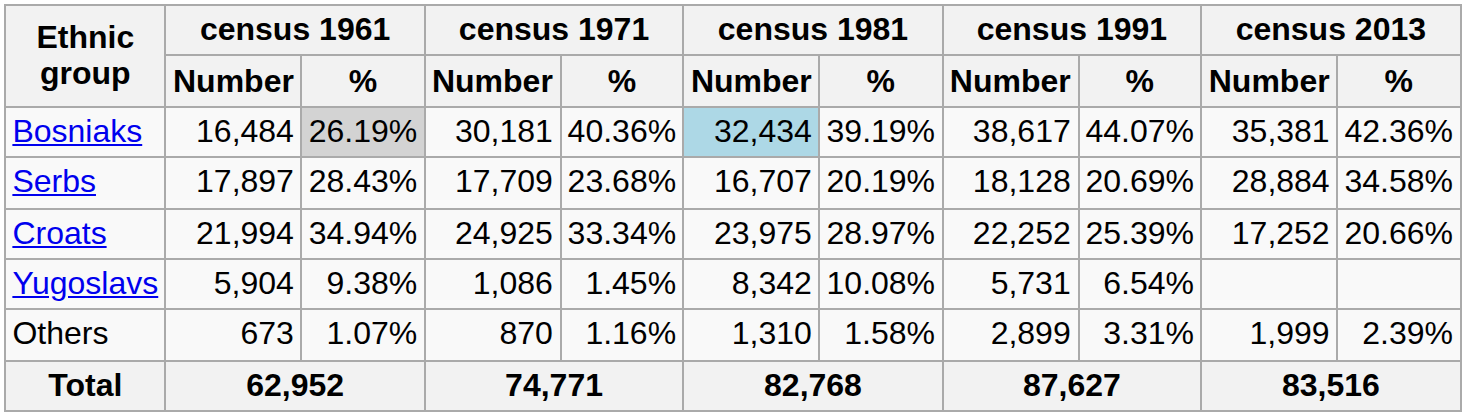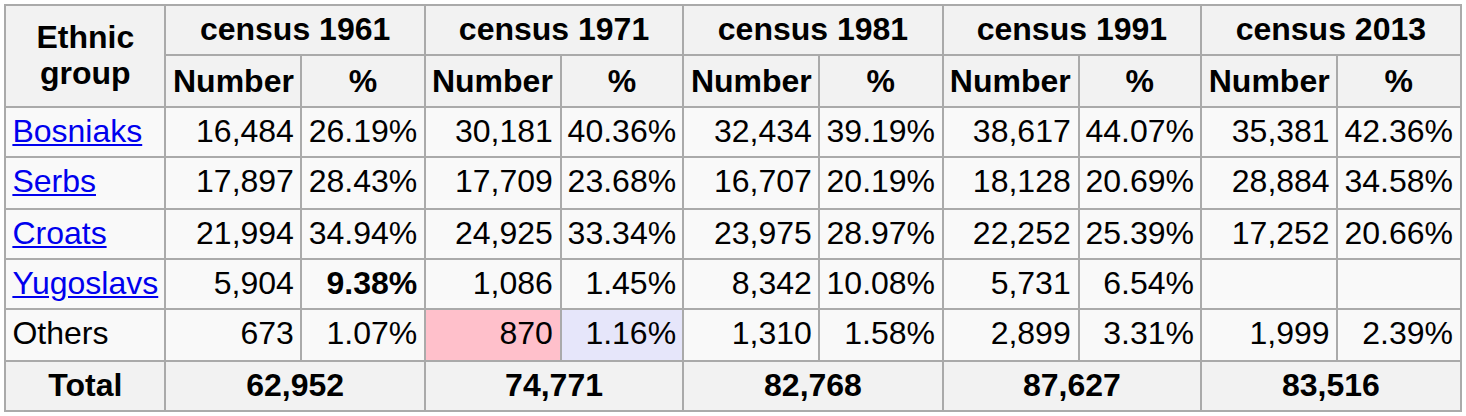Bosniaks | census 1961 / %: lightgrey background -> no background
Bosniaks | census 1981 / Number: lightblue background -> no background
Yugoslavs | census 1961 / %: normal -> bold
Others | census 1971 / Number: no background -> pink background
Others | census 1971 / %: no background -> lavender background
